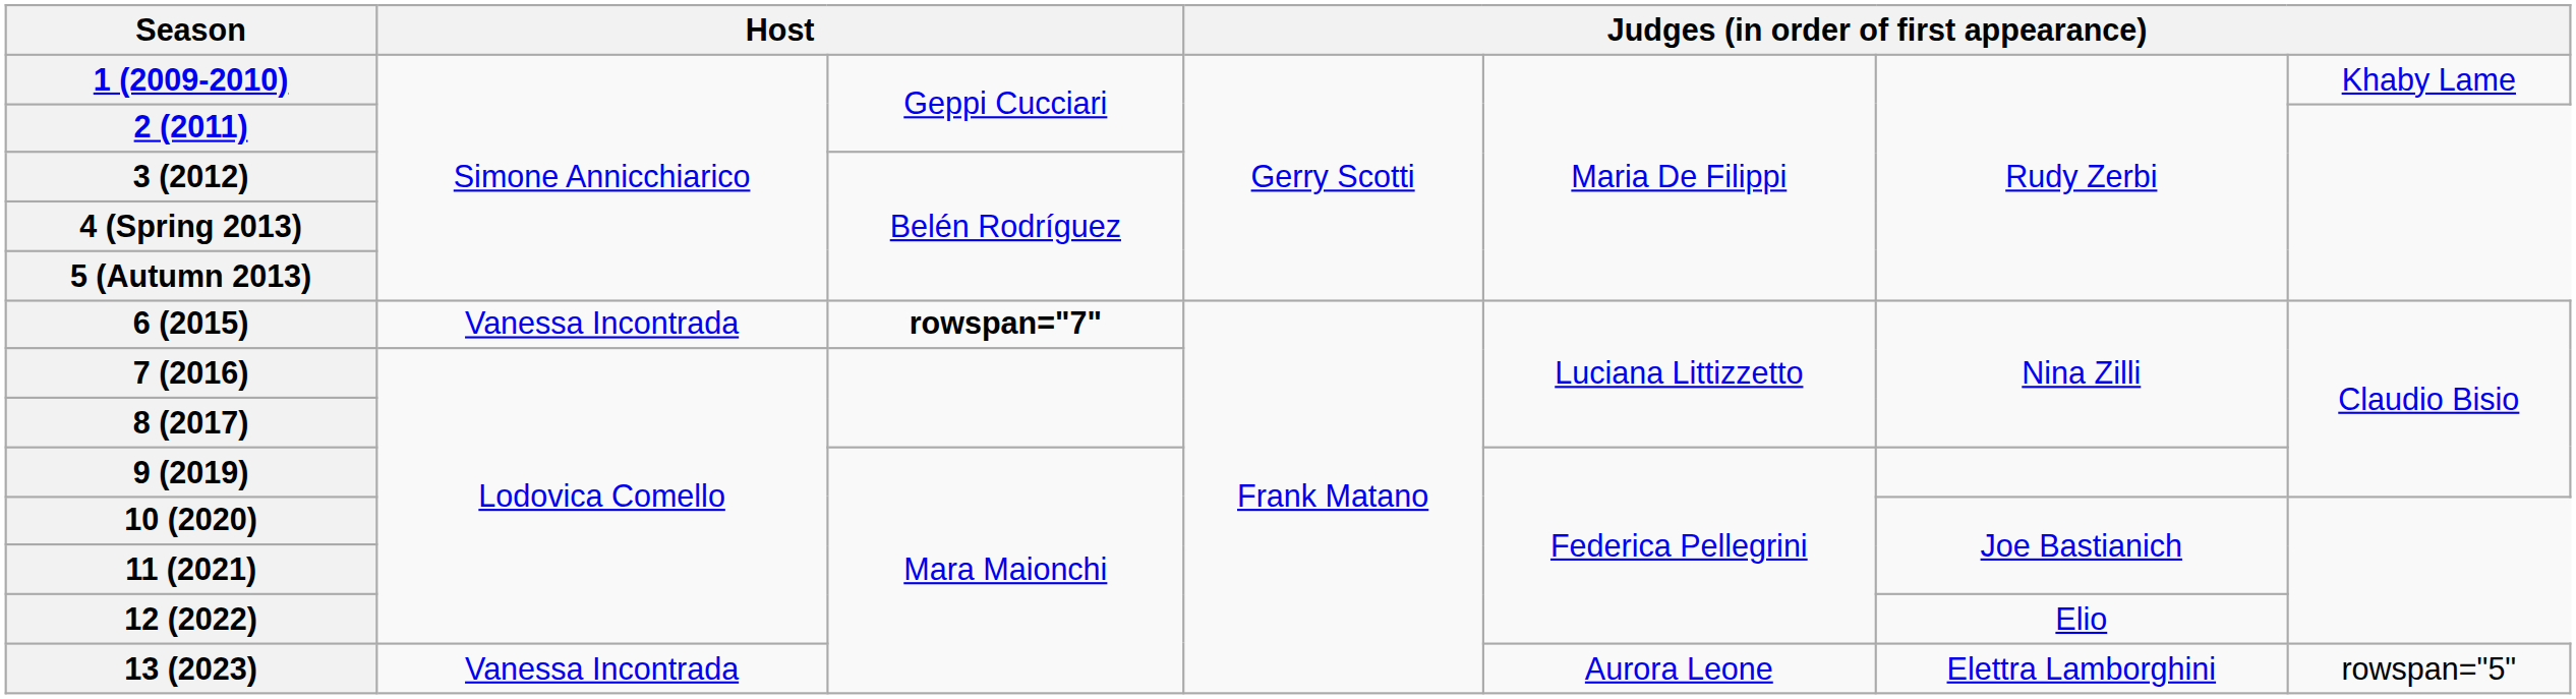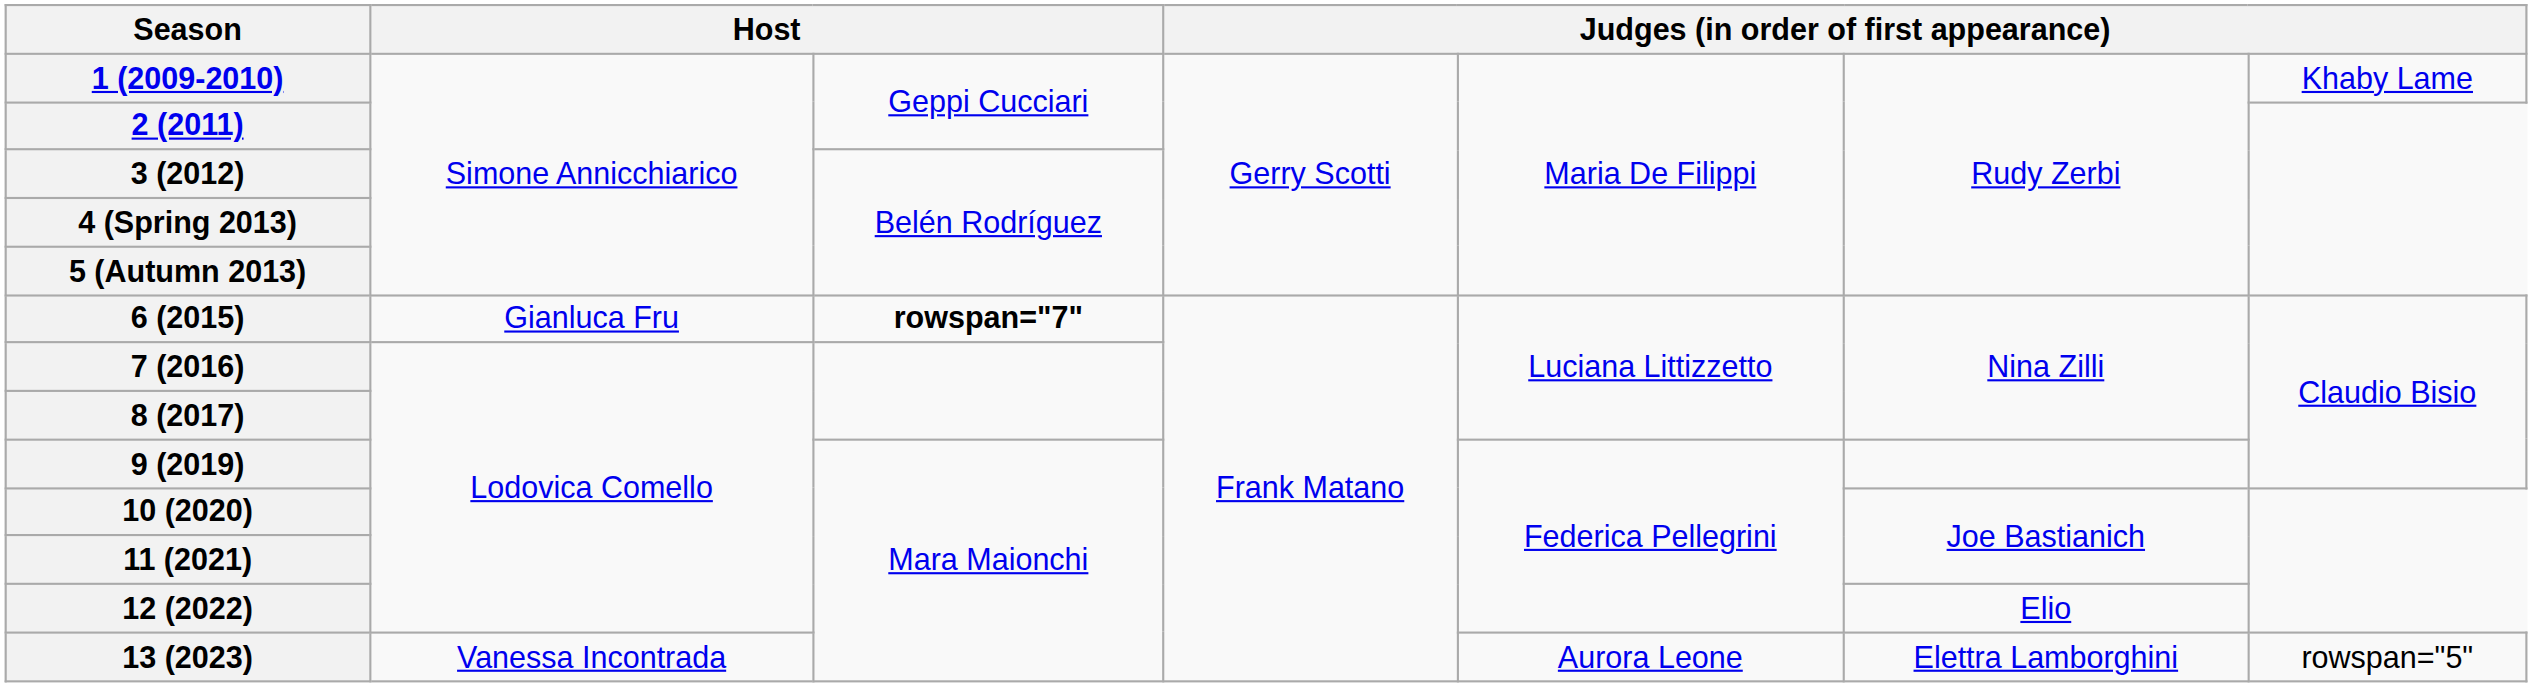6 (2015) | column 2: Vanessa Incontrada -> Gianluca Fru
